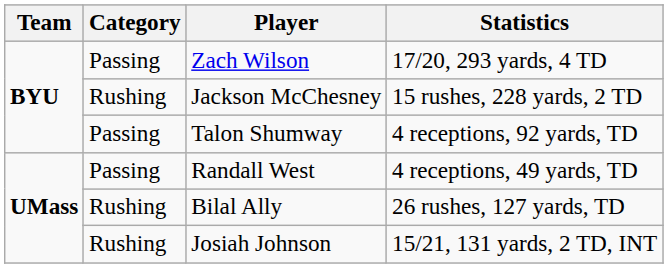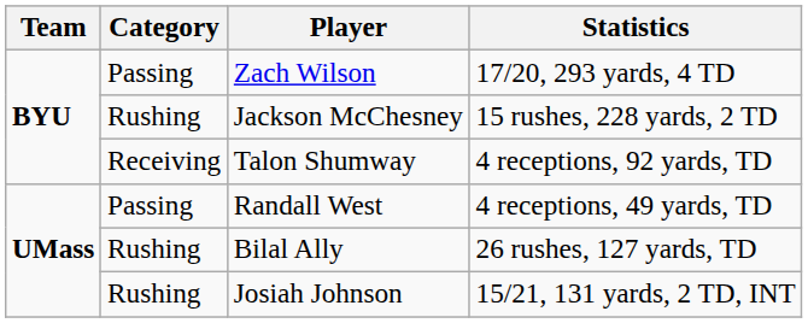Talon Shumway | Category: Passing -> Receiving
